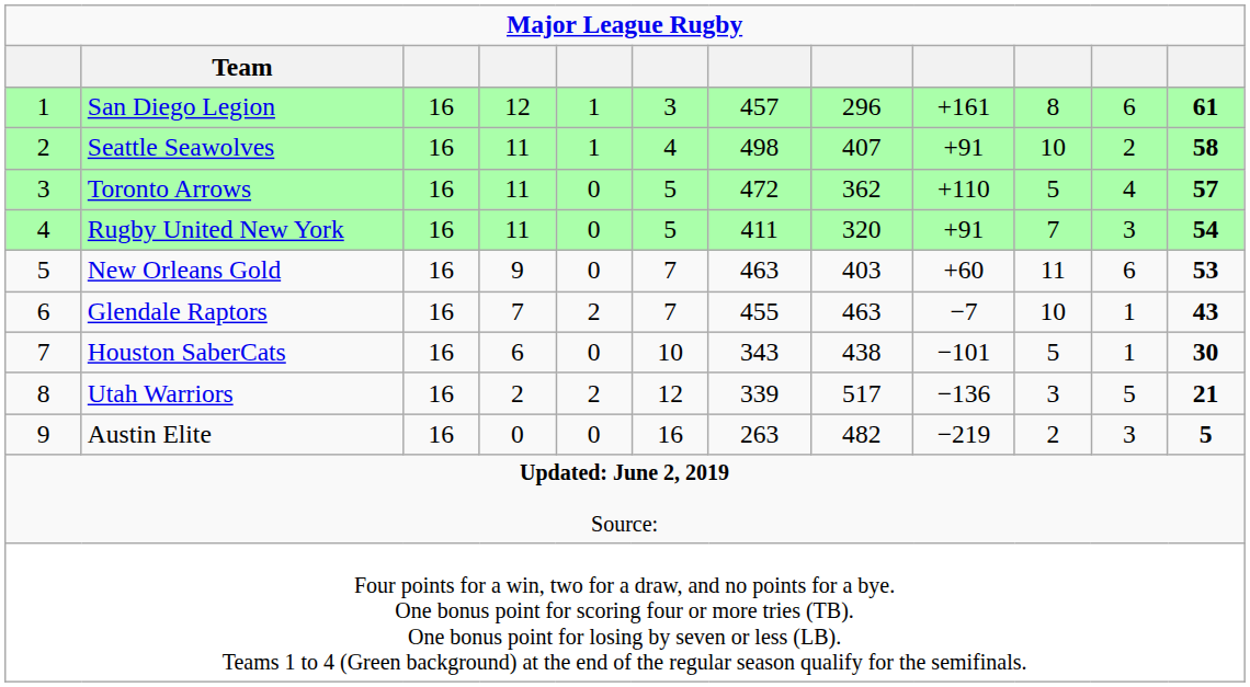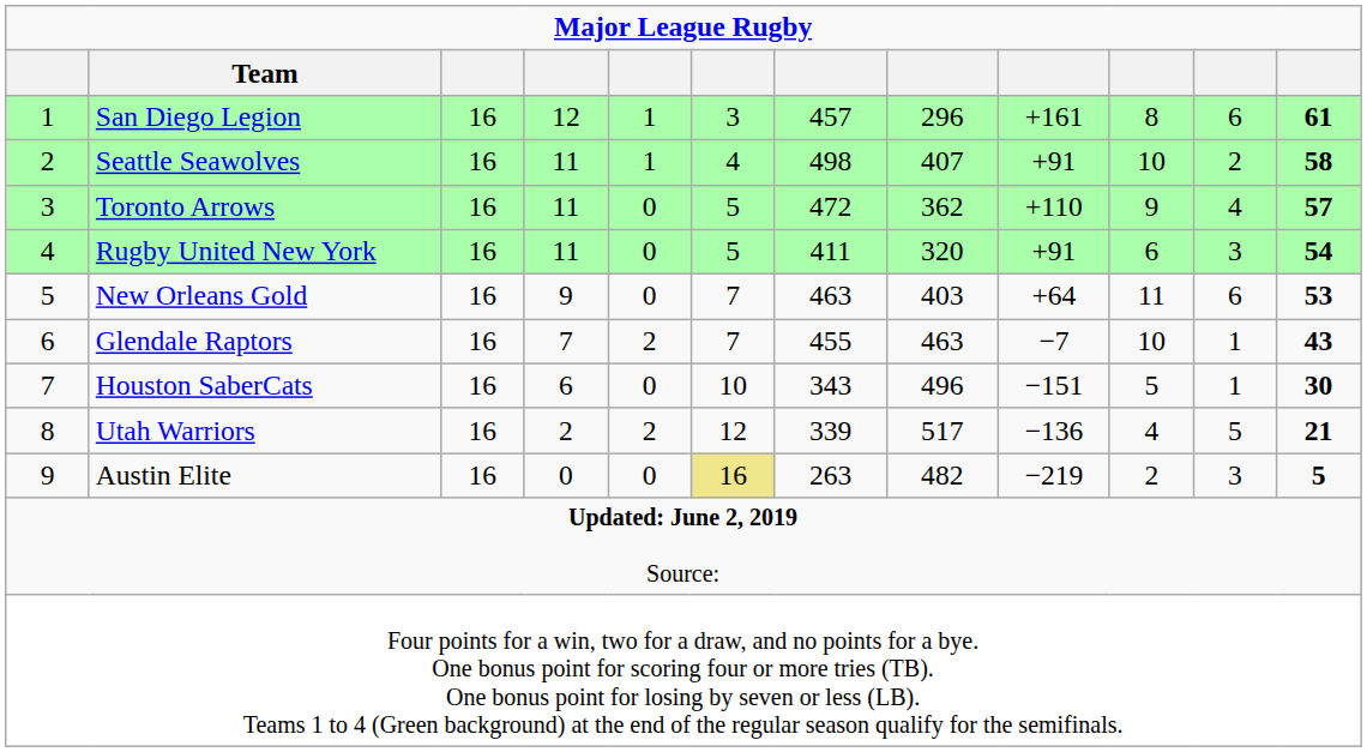Toronto Arrows | column 10: 5 -> 9
Rugby United New York | column 10: 7 -> 6
New Orleans Gold | column 9: +60 -> +64
Houston SaberCats | column 8: 438 -> 496
Houston SaberCats | column 9: −101 -> −151
Utah Warriors | column 10: 3 -> 4
Austin Elite | column 6: no background -> khaki background
